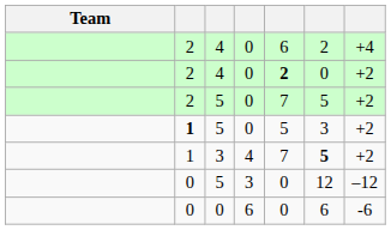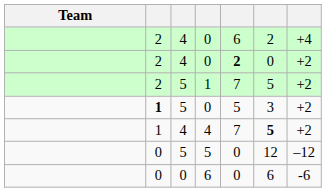row 4 | column 4: 0 -> 1
row 6 | column 3: 3 -> 4
row 7 | column 4: 3 -> 5
